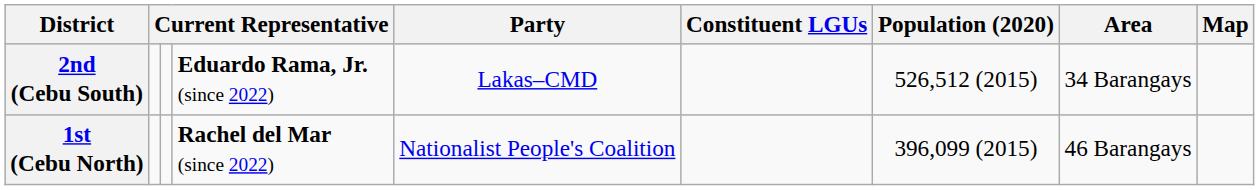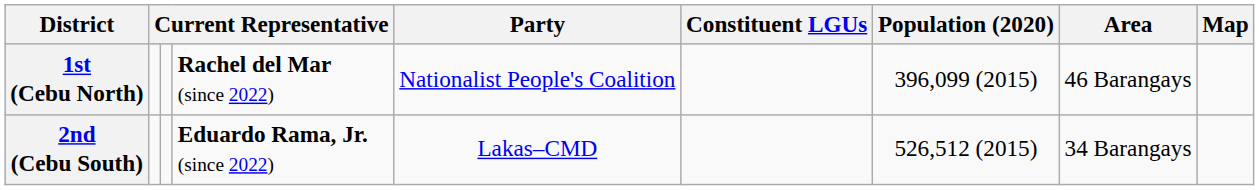rows swapped: 1st (Cebu North) <-> 2nd (Cebu South)
